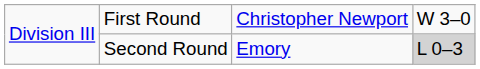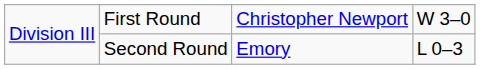Division III / Second Round | column 4: lightgrey background -> no background
